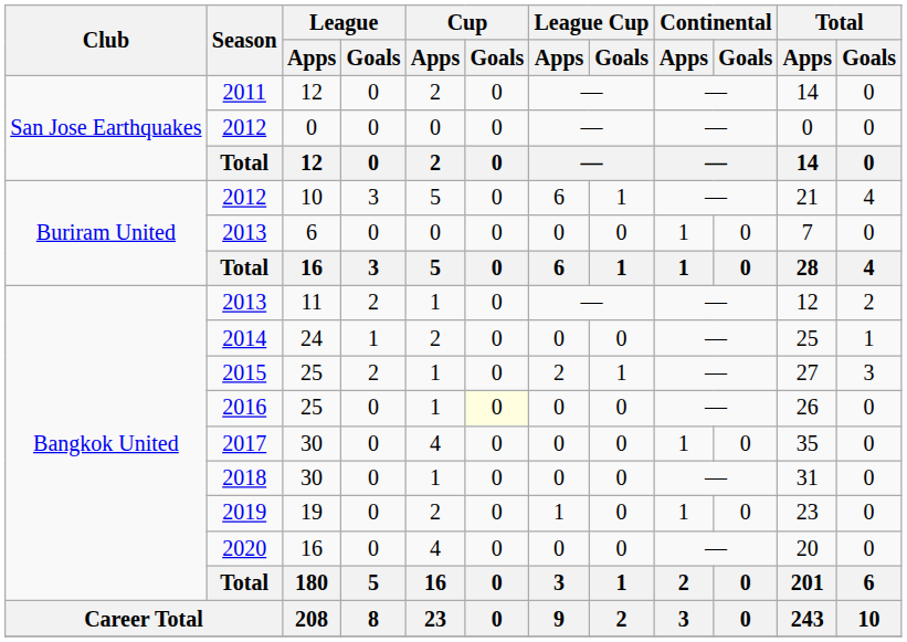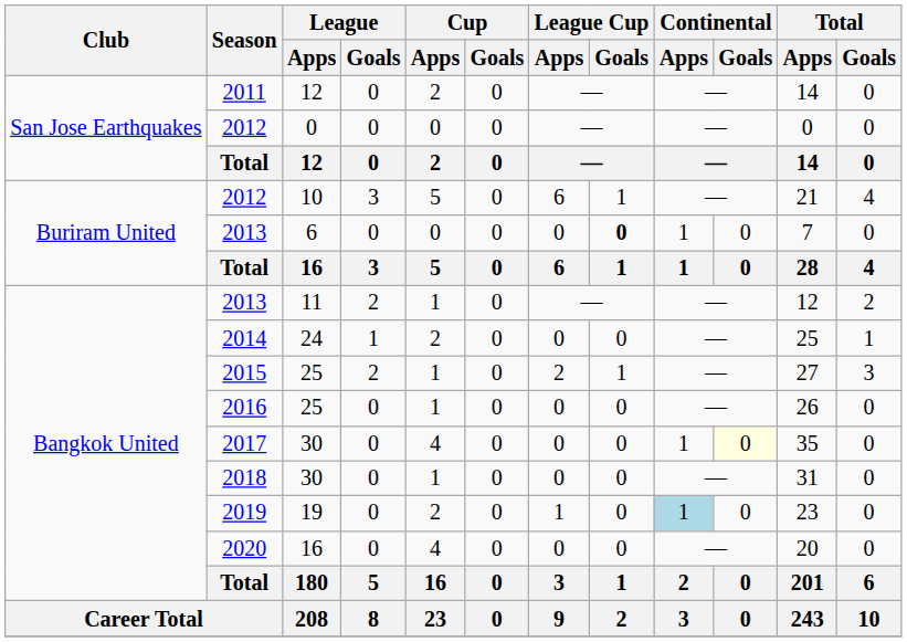2013 / 6 | League Cup / Goals: normal -> bold
2016 | Cup / Goals: lightyellow background -> no background
2017 | Continental / Goals: no background -> lightyellow background
2019 | Continental / Apps: no background -> lightblue background
